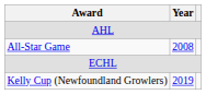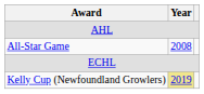Kelly Cup (Newfoundland Growlers) | Year: no background -> khaki background
